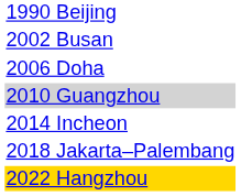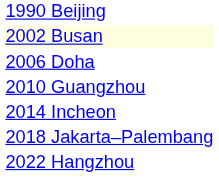2002 Busan | column 1: no background -> lightyellow background
2010 Guangzhou | column 1: lightgrey background -> no background
2022 Hangzhou | column 1: gold background -> no background
